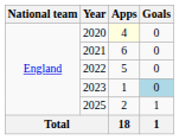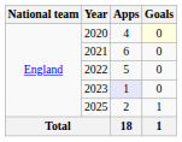2020 | Apps: lightyellow background -> no background
2020 | Goals: no background -> lightyellow background
2023 | Apps: no background -> lavender background
2023 | Goals: lightblue background -> no background
